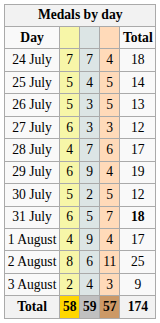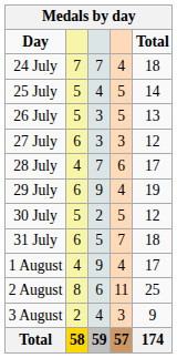31 July | Total: bold -> normal
